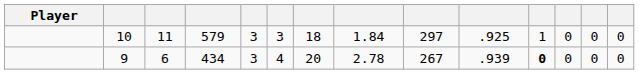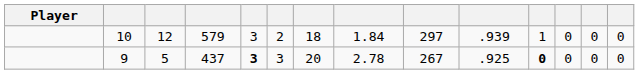row 2 | column 3: 11 -> 12
row 2 | column 6: 3 -> 2
row 2 | column 10: .925 -> .939
row 3 | column 3: 6 -> 5
row 3 | column 4: 434 -> 437
row 3 | column 5: normal -> bold
row 3 | column 6: 4 -> 3
row 3 | column 10: .939 -> .925
